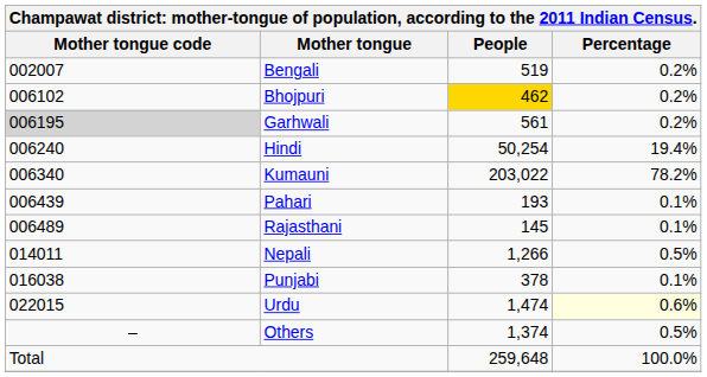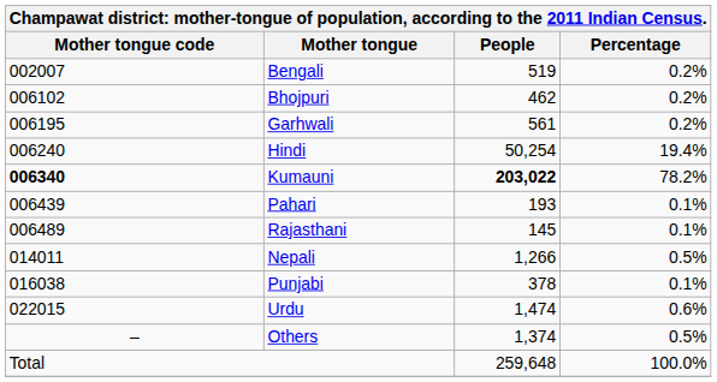Bhojpuri | People: gold background -> no background
Garhwali | Mother tongue code: lightgrey background -> no background
Kumauni | Mother tongue code: normal -> bold
Kumauni | People: normal -> bold
Urdu | Percentage: lightyellow background -> no background
